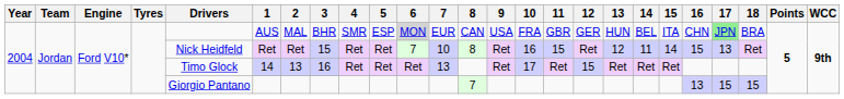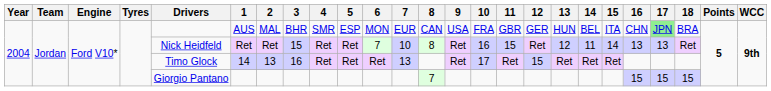row 2 | 6: lightgrey background -> no background
row 3 | 16: 15 -> 13
row 5 | 16: 13 -> 15
